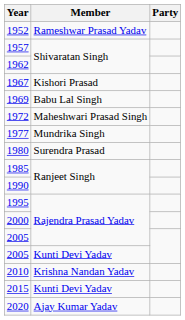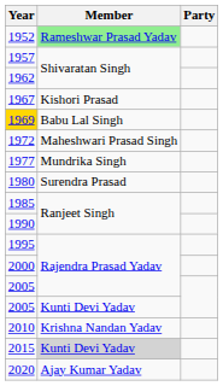1952 | Member: no background -> lightgreen background
1969 | Year: no background -> gold background
2015 | Member: no background -> lightgrey background
